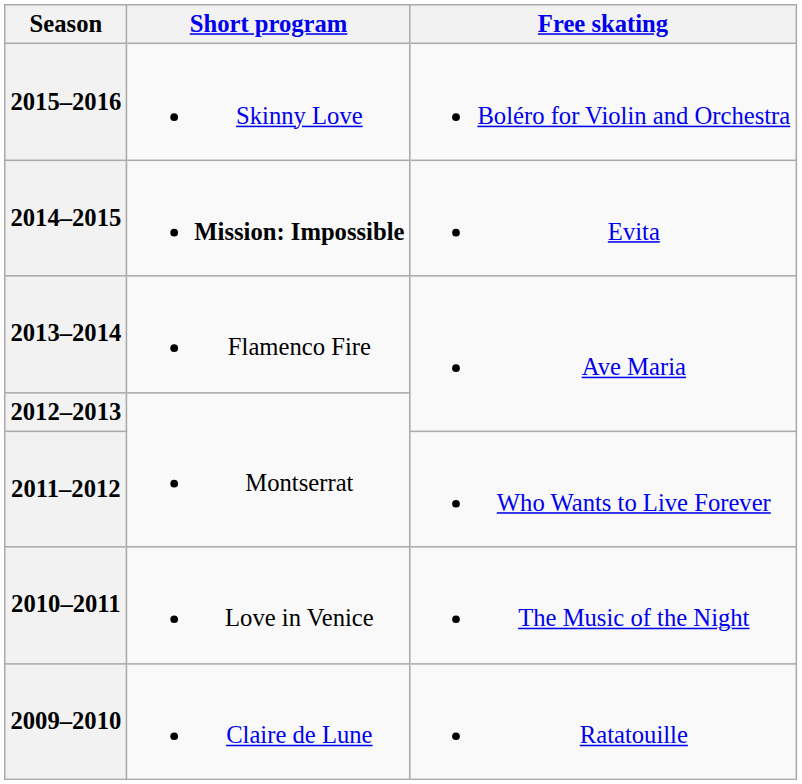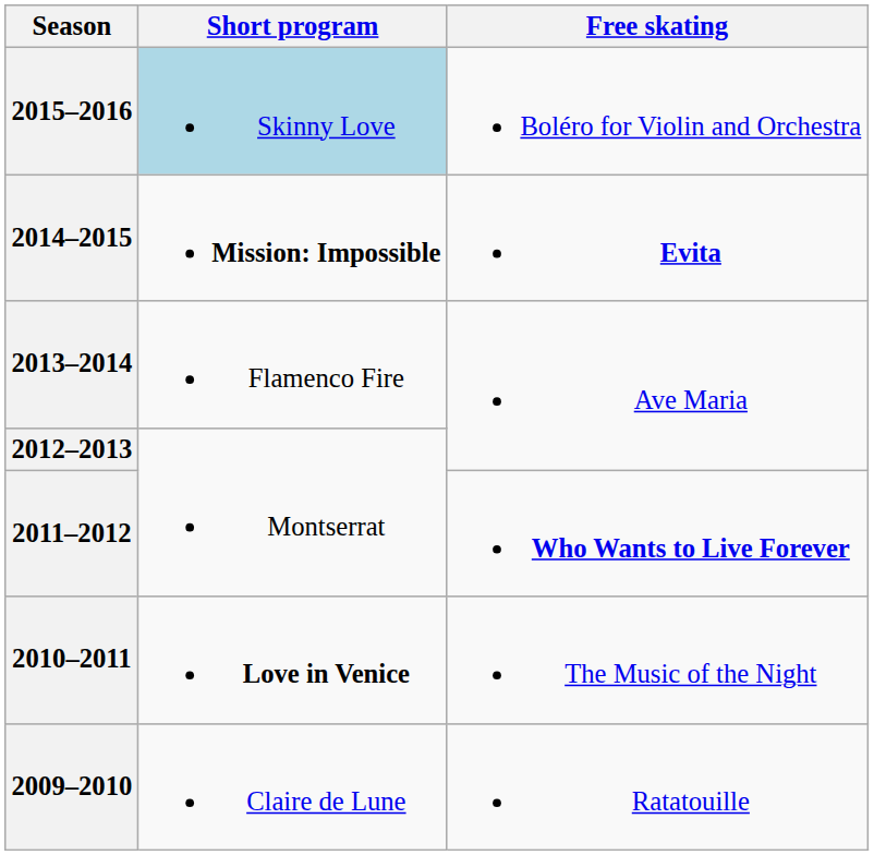2015–2016 | Short program: no background -> lightblue background
2014–2015 | Free skating: normal -> bold
2011–2012 | Free skating: normal -> bold
2010–2011 | Short program: normal -> bold
